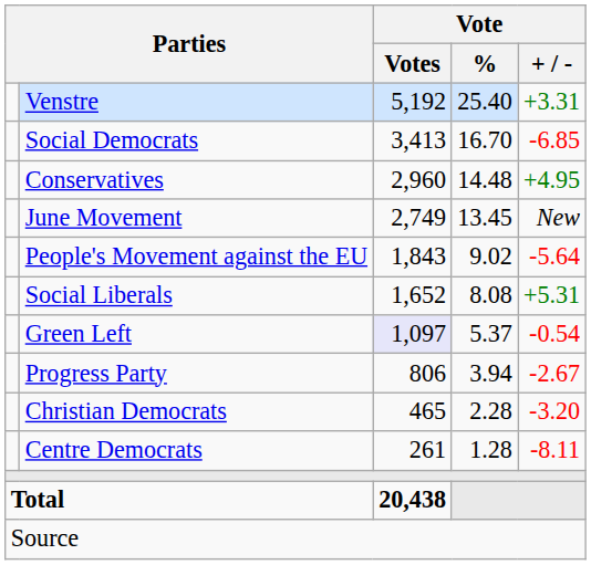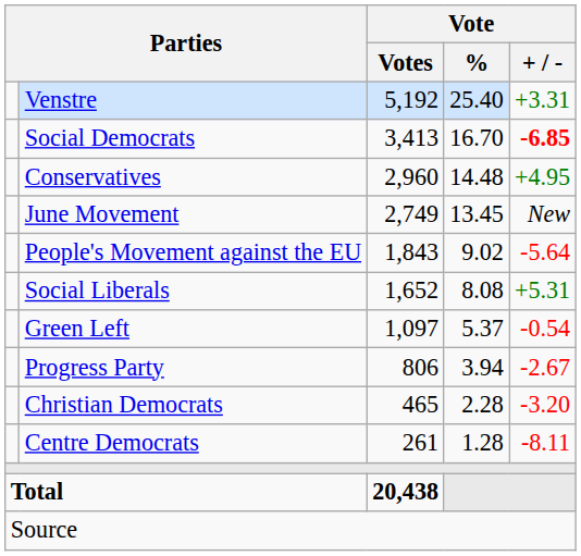Social Democrats | Vote / + / -: normal -> bold
Green Left | Vote / Votes: lavender background -> no background
